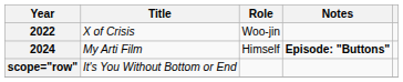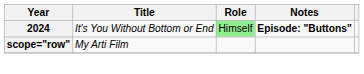- row: 2022 | X of Crisis | Woo-jin
2024 | Title: My Arti Film -> It's You Without Bottom or End
2024 | Role: no background -> lightgreen background
scope="row" | Title: It's You Without Bottom or End -> My Arti Film
